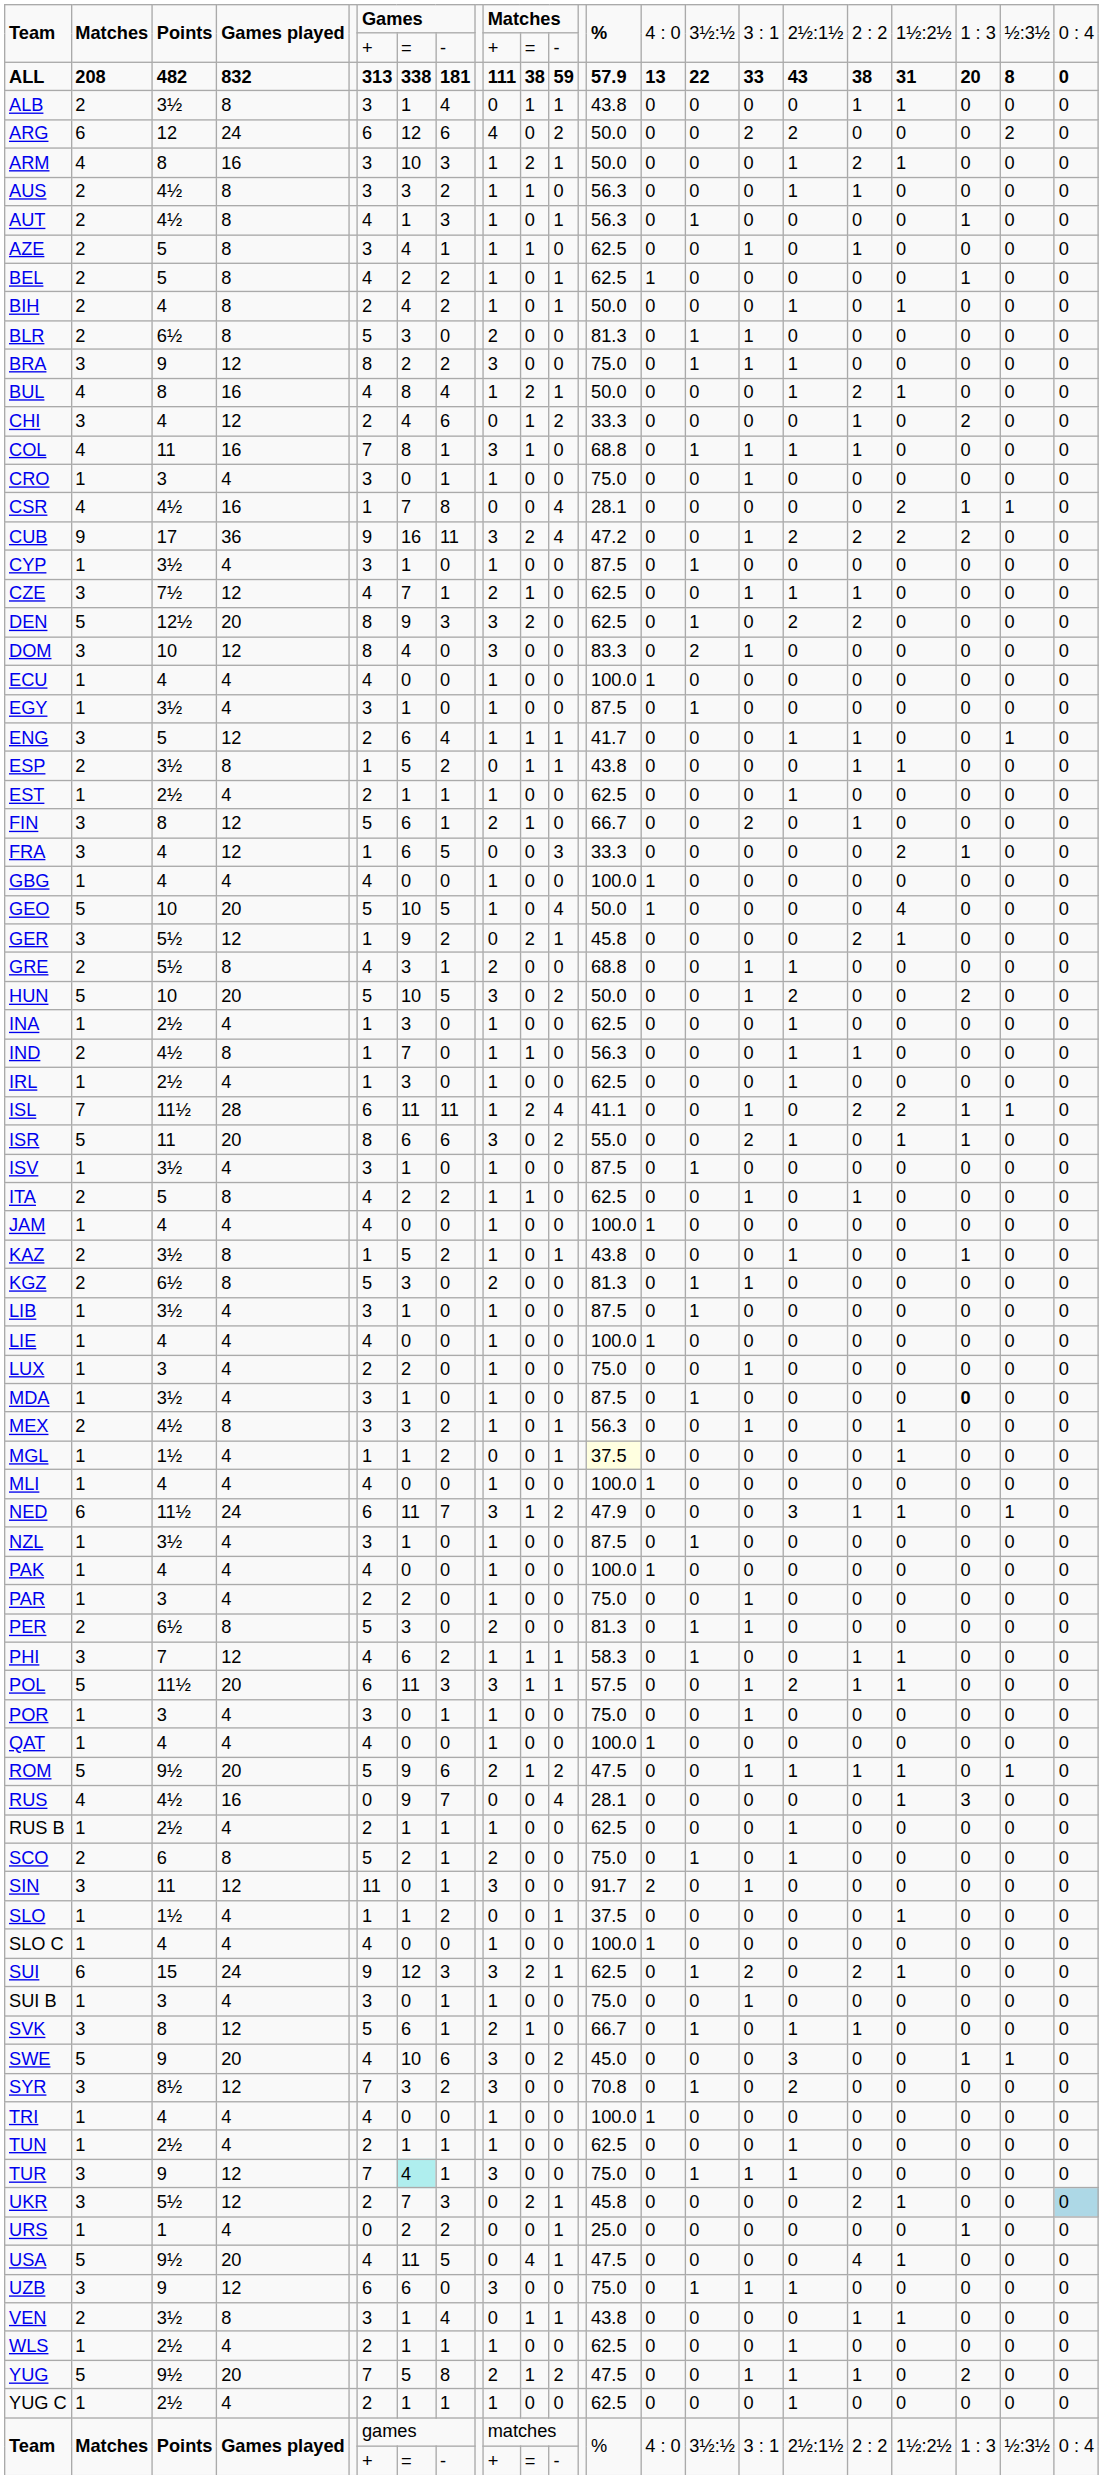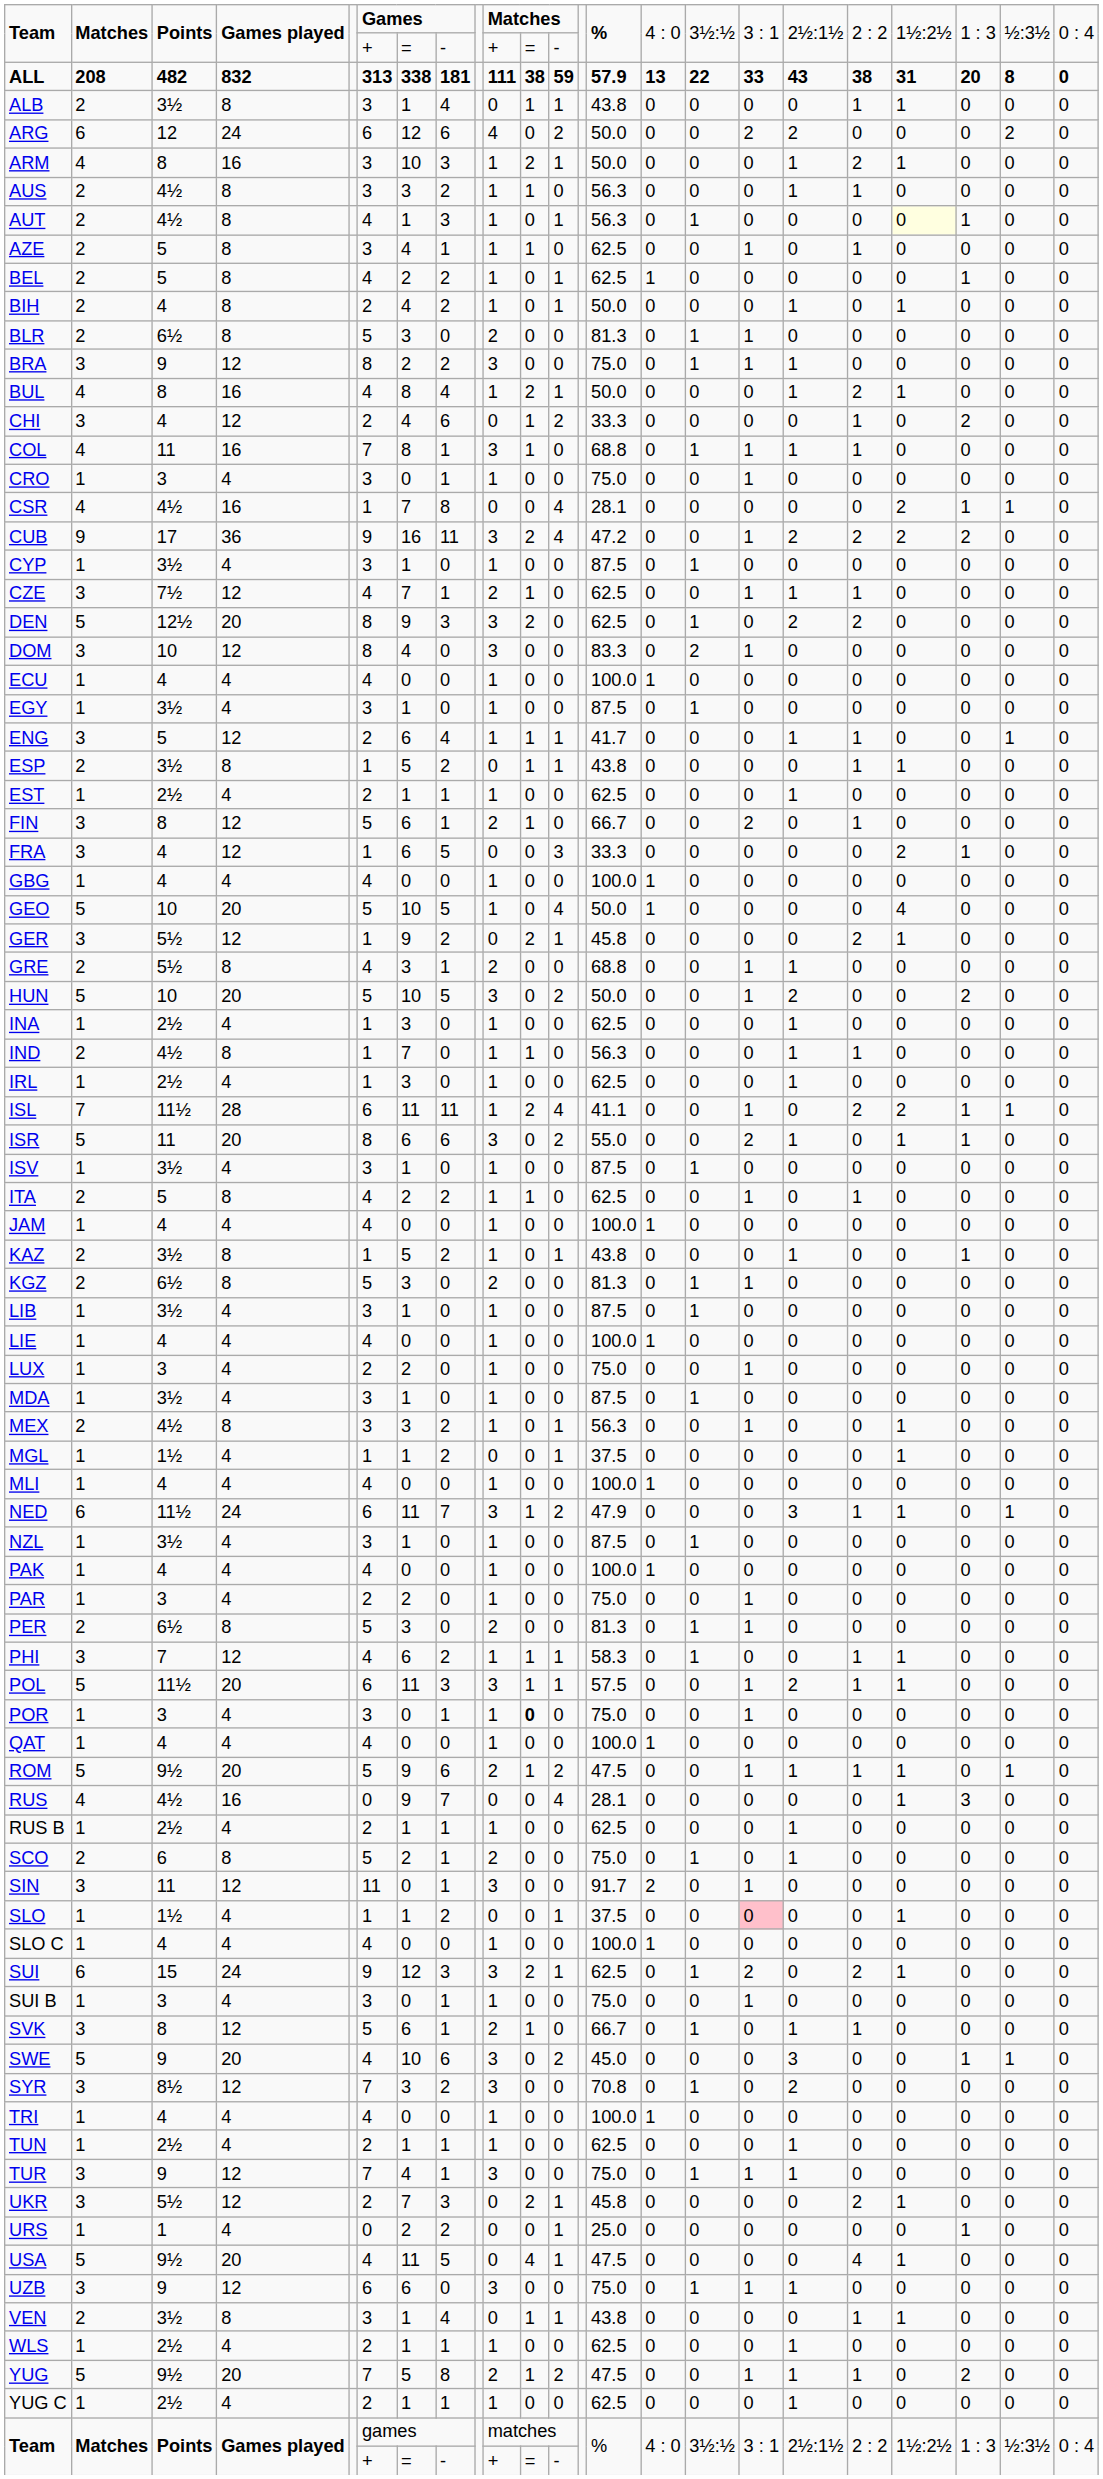AUT | column 20: no background -> lightyellow background
MDA | column 21: bold -> normal
MGL | column 14: lightyellow background -> no background
POR | column 11: normal -> bold
SLO | column 17: no background -> pink background
TUR | column 7: paleturquoise background -> no background
UKR | column 23: lightblue background -> no background
